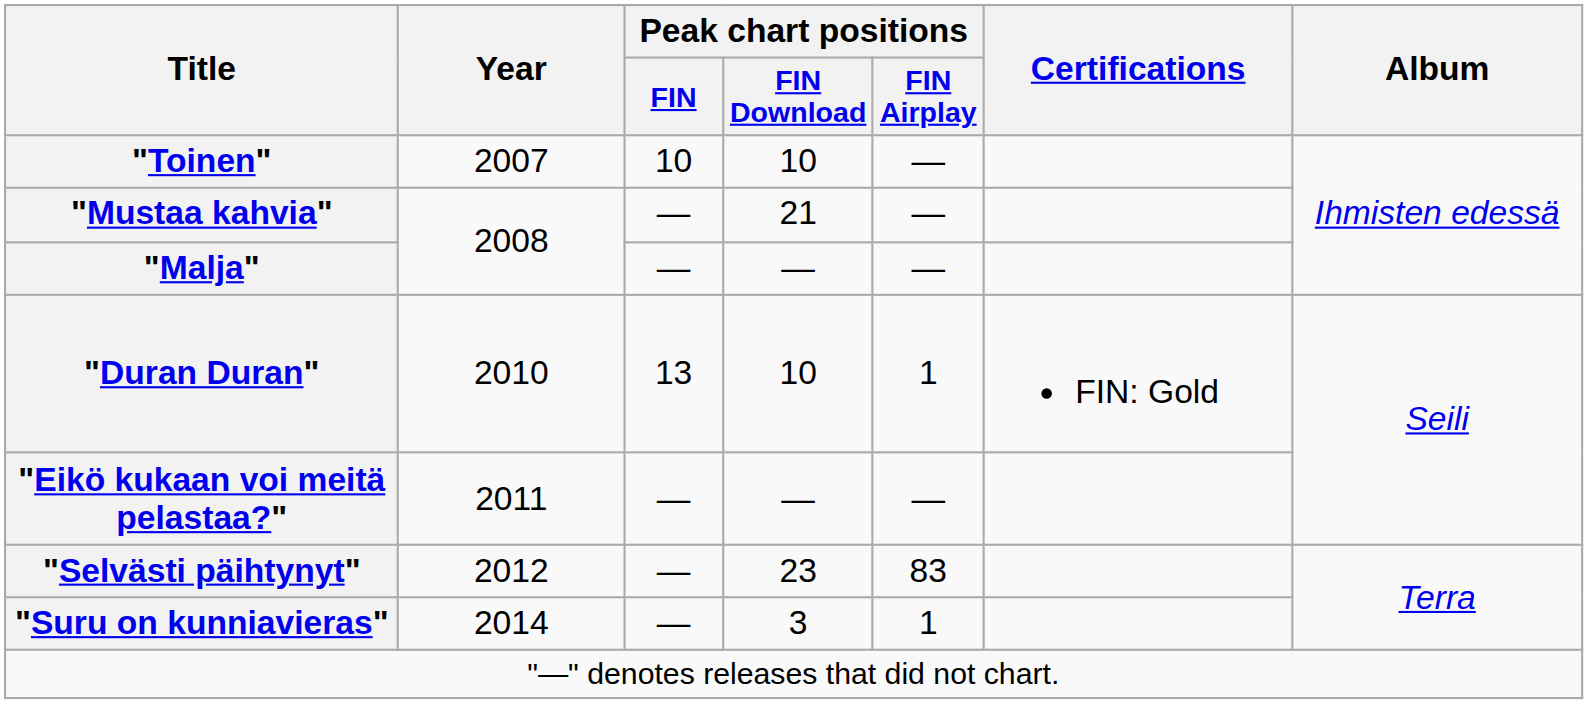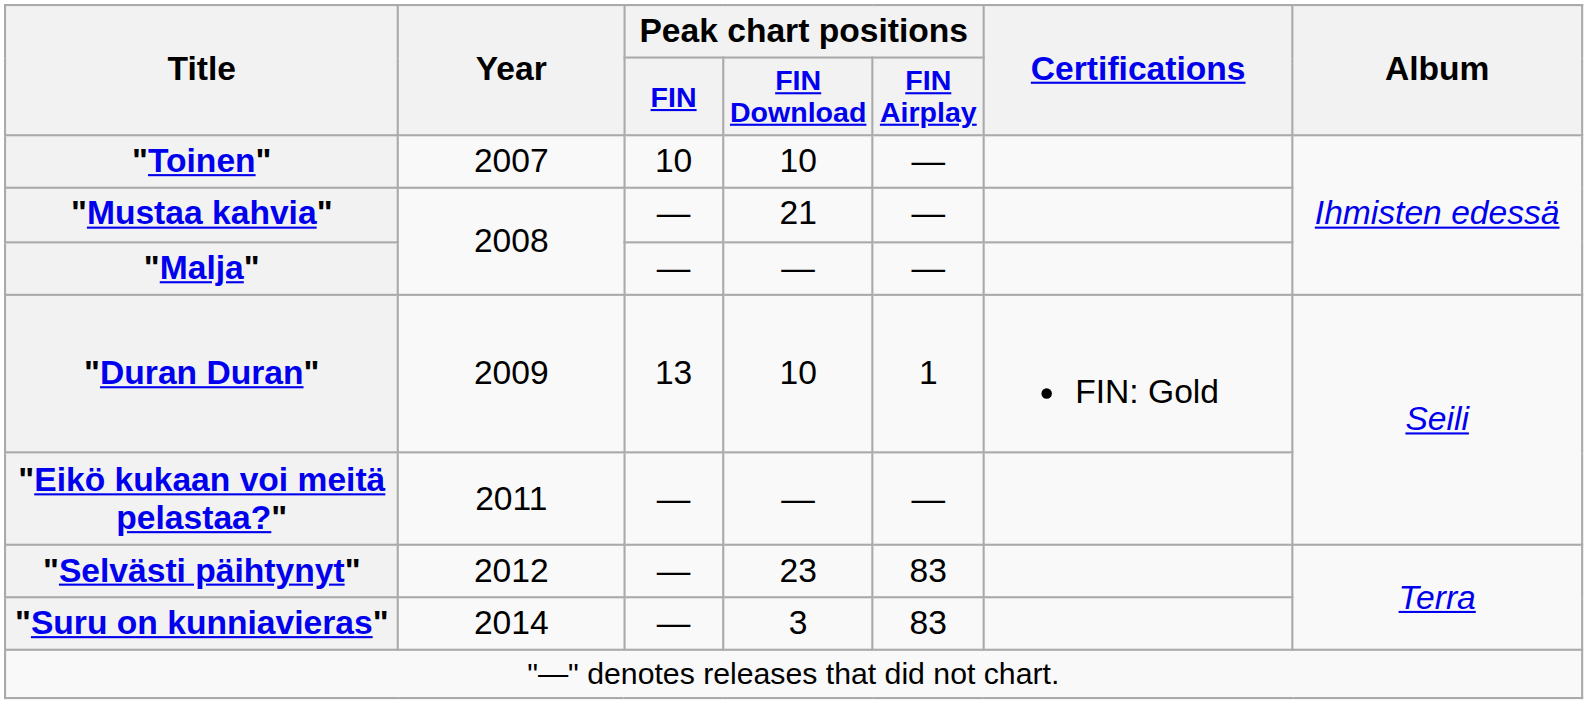"Duran Duran" | Year: 2010 -> 2009
"Suru on kunniavieras" | Peak chart positions / FIN Airplay: 1 -> 83
